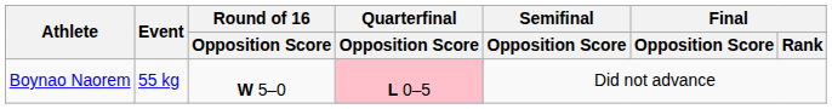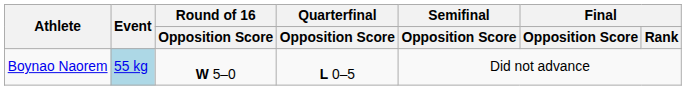Boynao Naorem | Event: no background -> lightblue background
Boynao Naorem | Quarterfinal / Opposition Score: pink background -> no background
